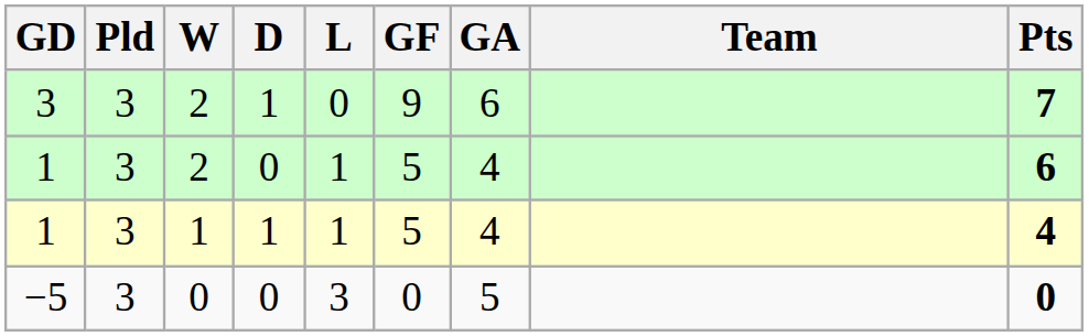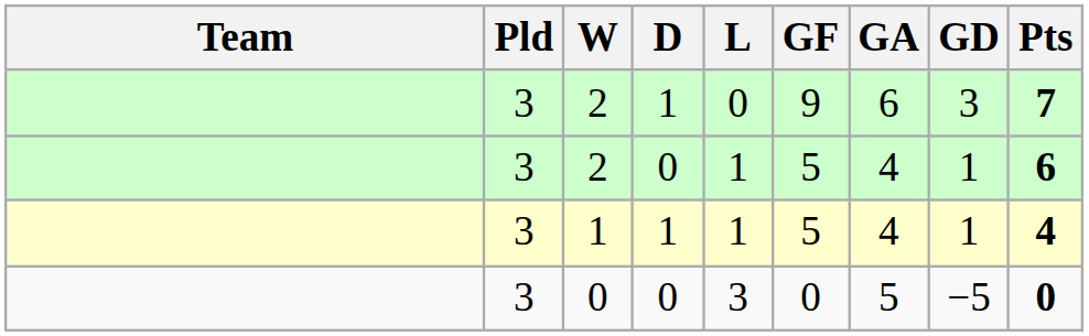columns swapped: Team <-> GD
